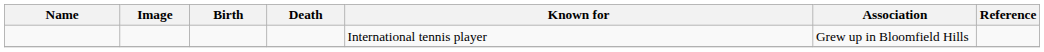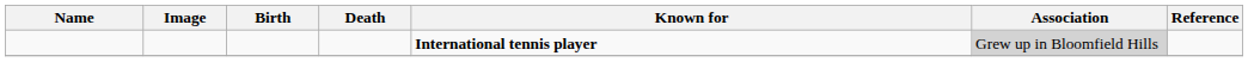row 2 | Known for: normal -> bold
row 2 | Association: no background -> lightgrey background
